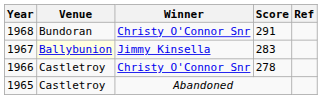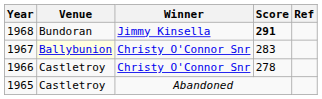1968 | Winner: Christy O'Connor Snr -> Jimmy Kinsella
1968 | Score: normal -> bold
1967 | Winner: Jimmy Kinsella -> Christy O'Connor Snr
